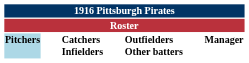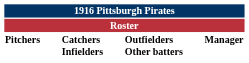Pitchers | column 1: lightblue background -> no background
